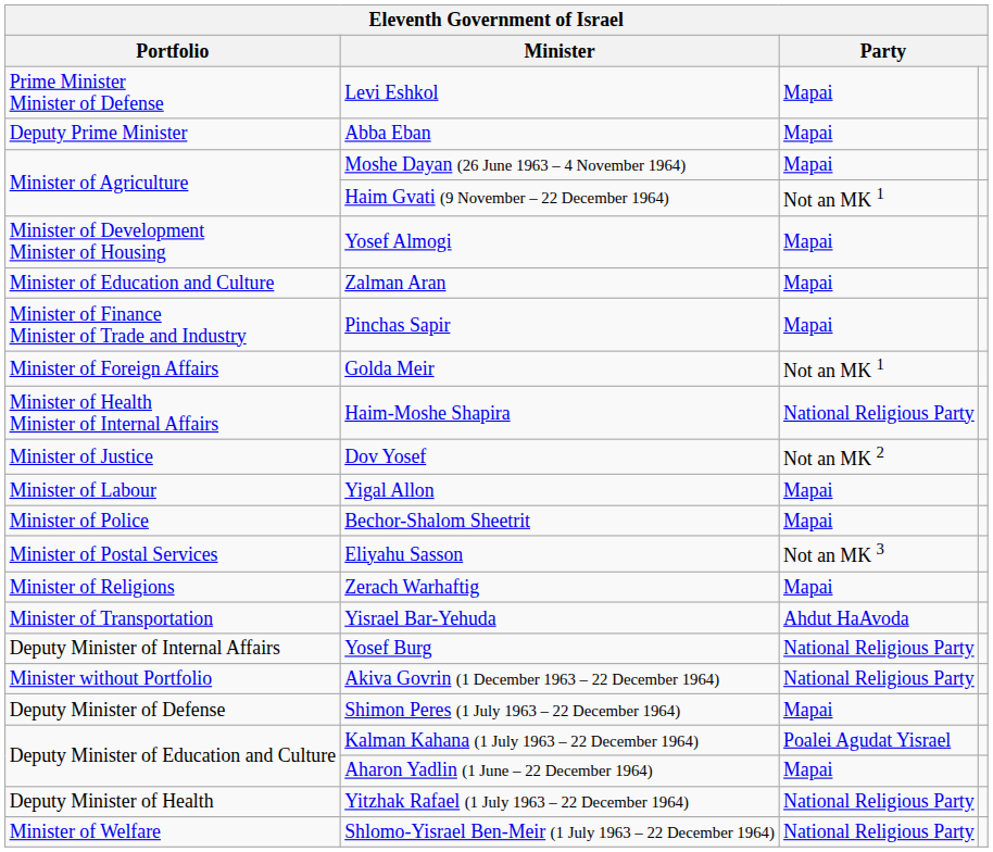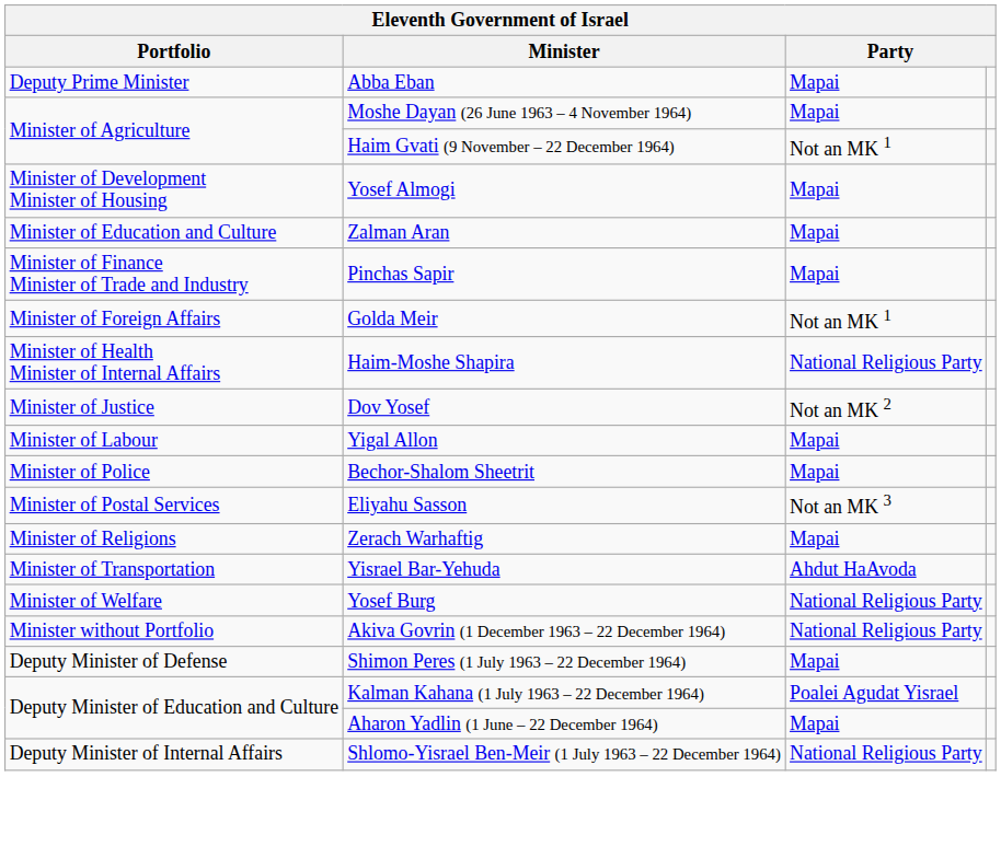- row: Prime Minister Minister of Defense | Levi Eshkol | Mapai
Yosef Burg | Portfolio: Deputy Minister of Internal Affairs -> Minister of Welfare
- row: Deputy Minister of Health | Yitzhak Rafael (1 July 1963 – 22 December 1964) | National Religious Party
Shlomo-Yisrael Ben-Meir (1 July 1963 – 22 December 1964) | Portfolio: Minister of Welfare -> Deputy Minister of Internal Affairs
